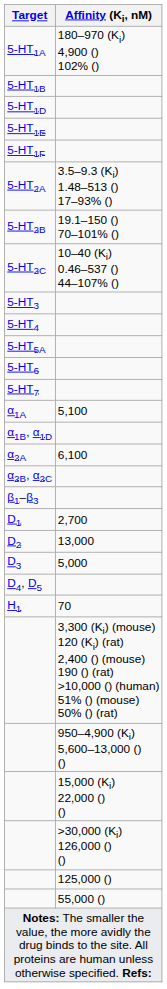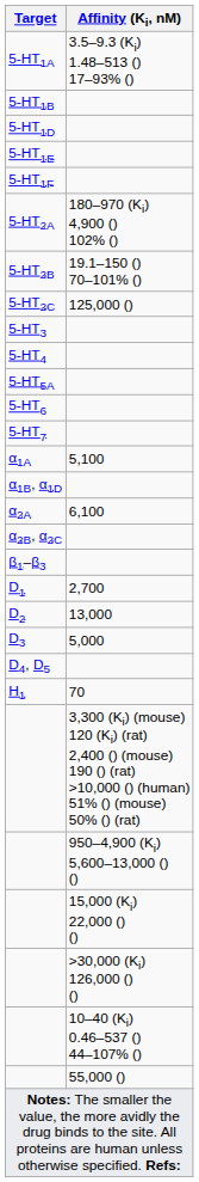row 2 | Affinity (Ki, nM): 180–970 (Ki) 4,900 () 102% () -> 3.5–9.3 (Ki) 1.48–513 () 17–93% ()
row 7 | Affinity (Ki, nM): 3.5–9.3 (Ki) 1.48–513 () 17–93% () -> 180–970 (Ki) 4,900 () 102% ()
row 9 | Affinity (Ki, nM): 10–40 (Ki) 0.46–537 () 44–107% () -> 125,000 ()
row 29 | Affinity (Ki, nM): 125,000 () -> 10–40 (Ki) 0.46–537 () 44–107% ()
